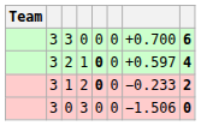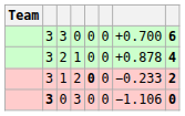row 3 | column 5: bold -> normal
row 3 | column 7: +0.597 -> +0.878
row 5 | column 2: normal -> bold
row 5 | column 7: −1.506 -> −1.106
